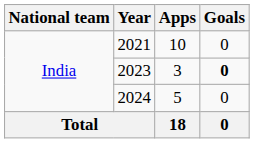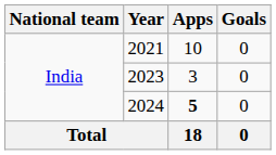2023 | Goals: bold -> normal
2024 | Apps: normal -> bold
